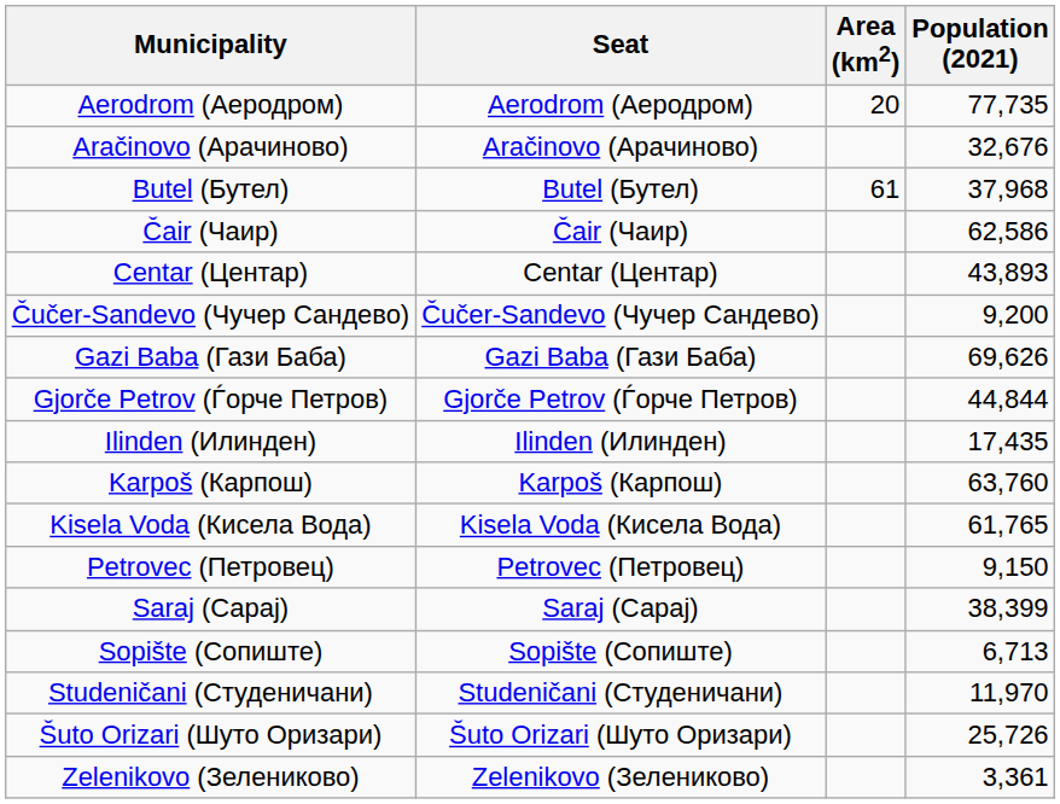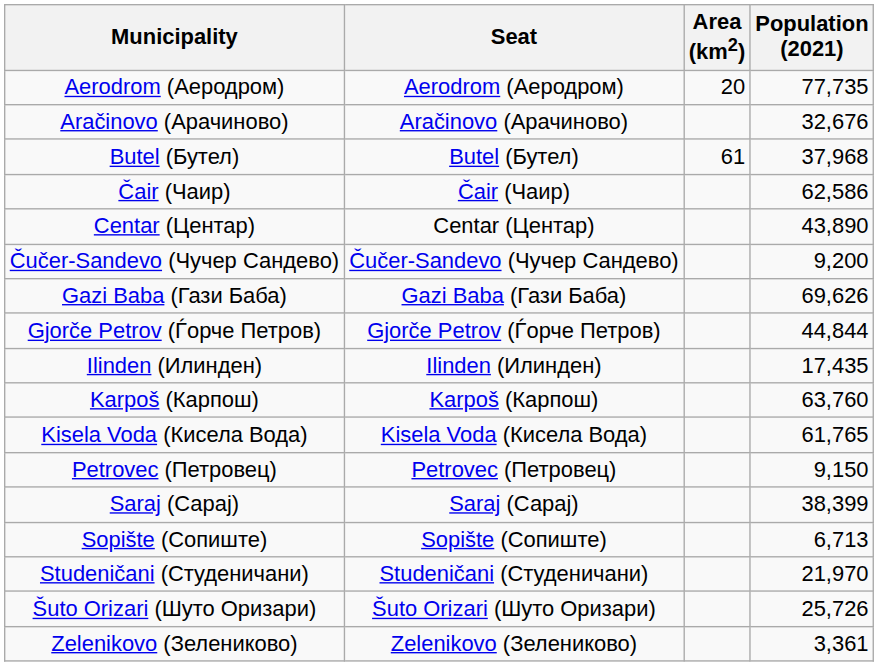row 6 | Population (2021): 43,893 -> 43,890
row 16 | Population (2021): 11,970 -> 21,970
